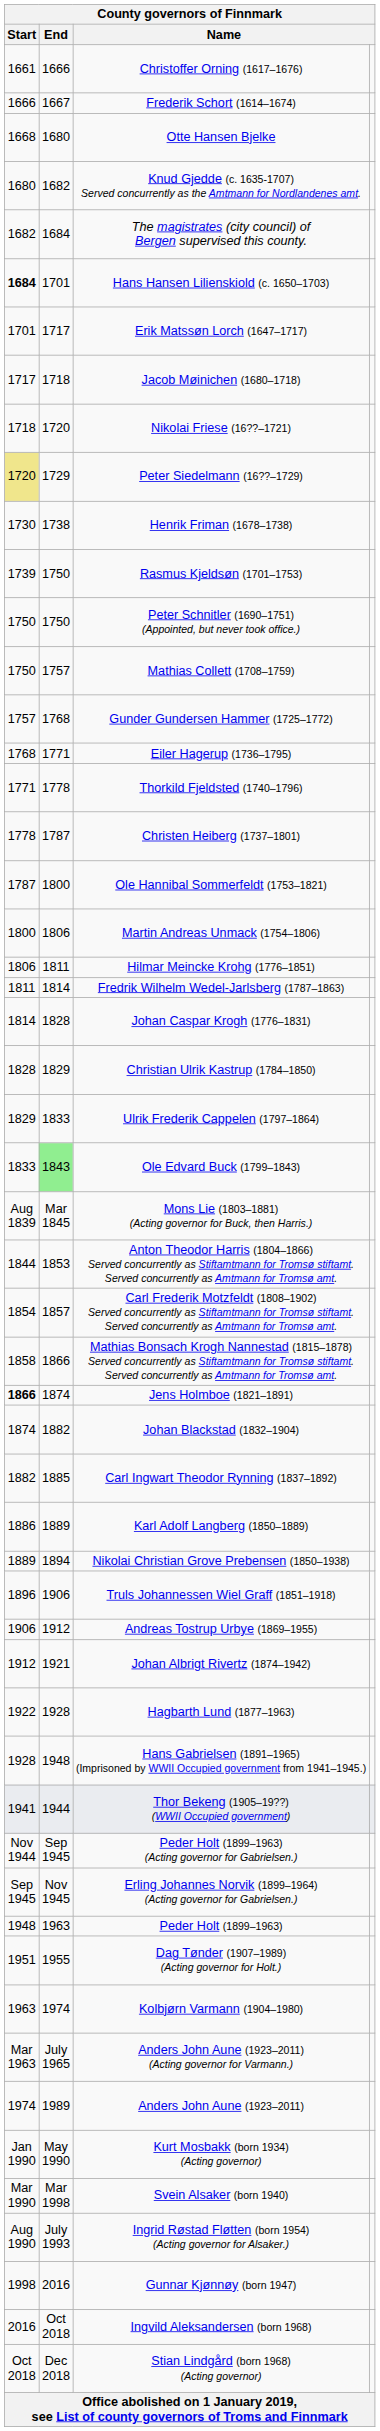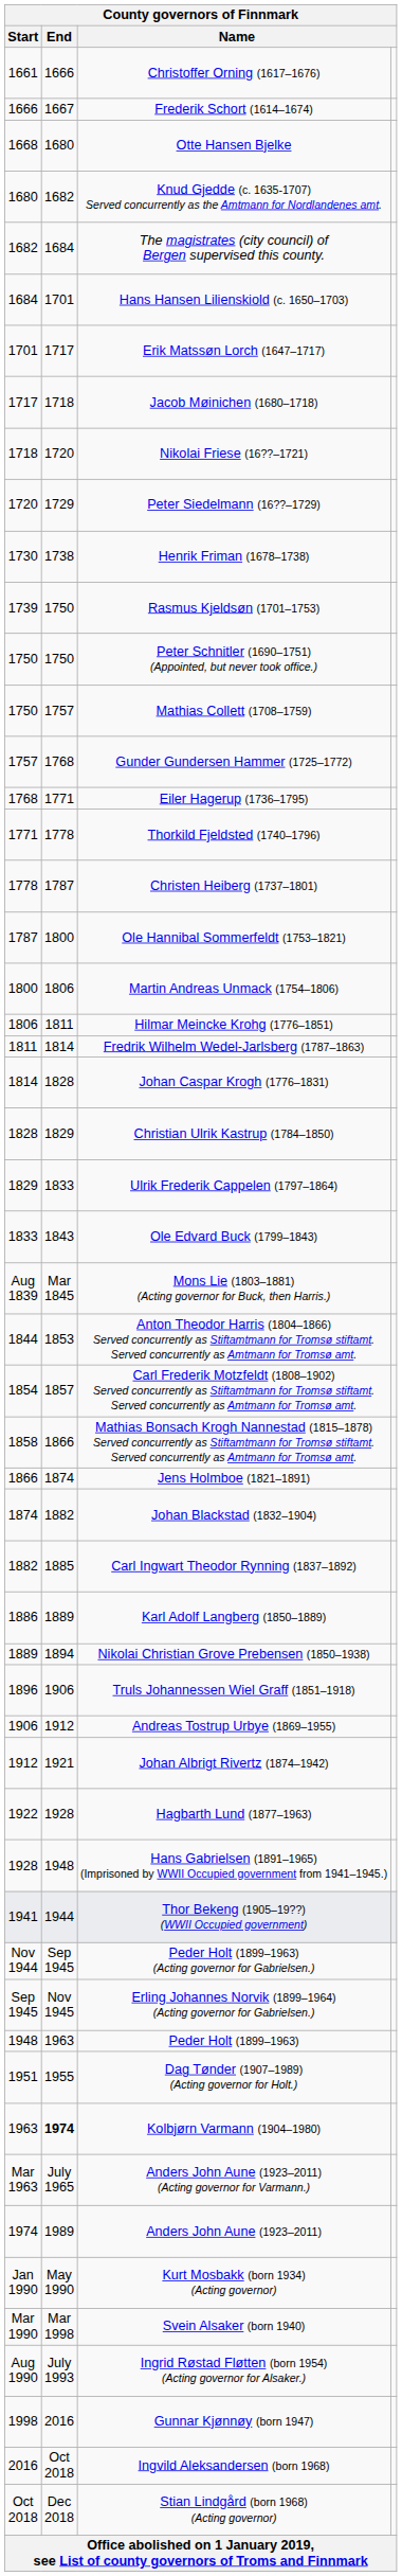Hans Hansen Lilienskiold (c. 1650–1703) | Start: bold -> normal
Peter Siedelmann (16??–1729) | Start: khaki background -> no background
Ole Edvard Buck (1799–1843) | End: lightgreen background -> no background
Jens Holmboe (1821–1891) | Start: bold -> normal
Kolbjørn Varmann (1904–1980) | End: normal -> bold
